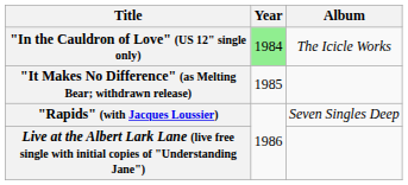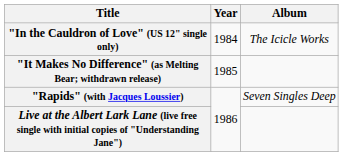"In the Cauldron of Love" (US 12" single only) | Year: lightgreen background -> no background
